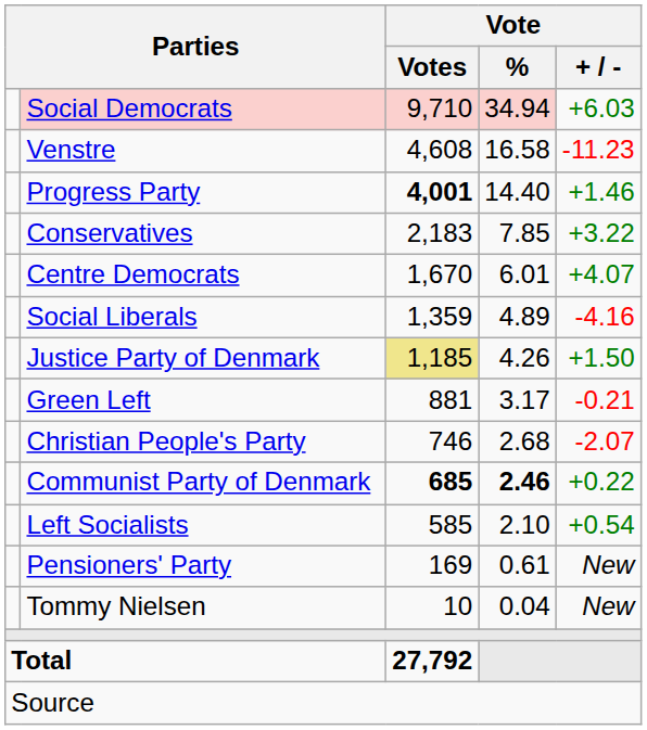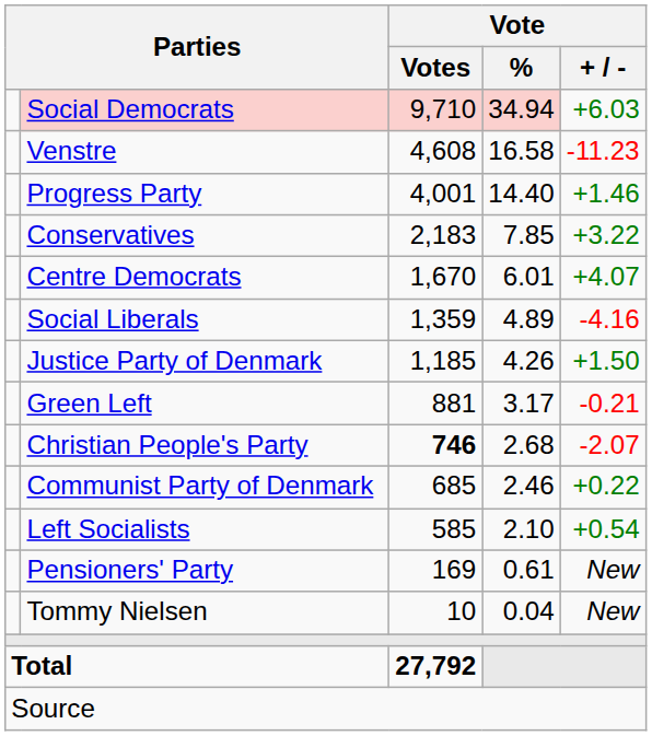Progress Party | Vote / Votes: bold -> normal
Justice Party of Denmark | Vote / Votes: khaki background -> no background
Christian People's Party | Vote / Votes: normal -> bold
Communist Party of Denmark | Vote / Votes: bold -> normal
Communist Party of Denmark | Vote / %: bold -> normal
